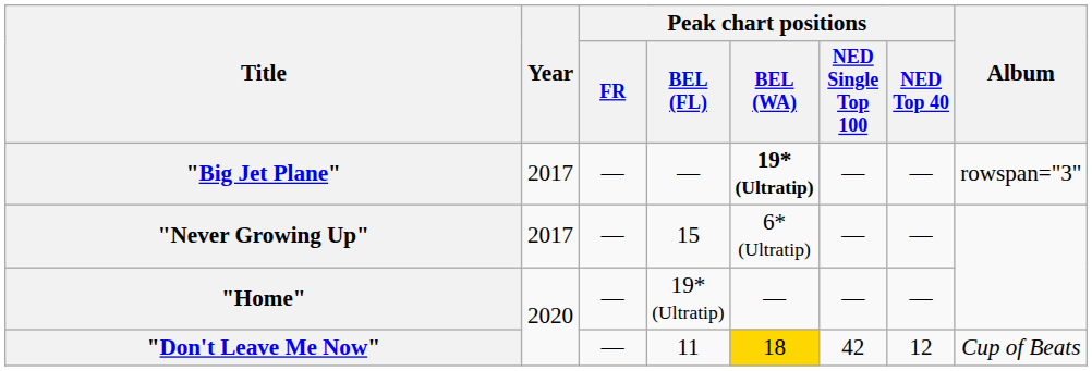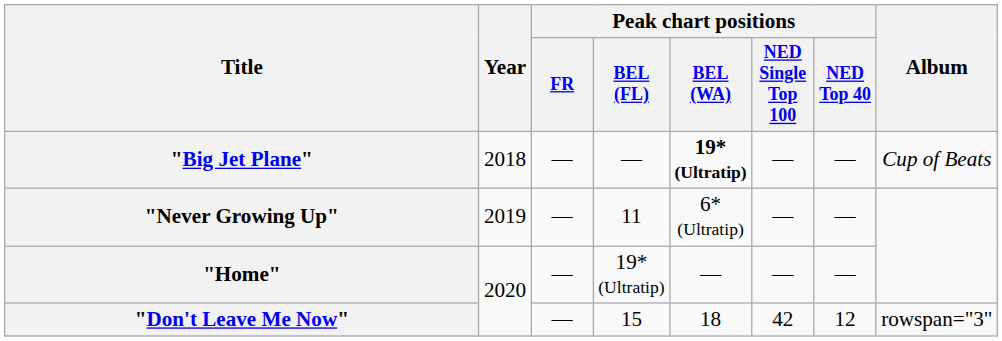"Big Jet Plane" | Year: 2017 -> 2018
"Big Jet Plane" | Album: rowspan="3" -> Cup of Beats
"Never Growing Up" | Year: 2017 -> 2019
"Never Growing Up" | Peak chart positions / BEL (FL): 15 -> 11
"Don't Leave Me Now" | Peak chart positions / BEL (FL): 11 -> 15
"Don't Leave Me Now" | Peak chart positions / BEL (WA): gold background -> no background
"Don't Leave Me Now" | Album: Cup of Beats -> rowspan="3"
